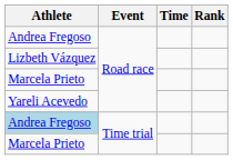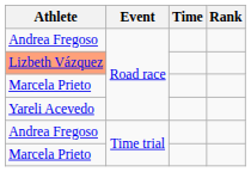Lizbeth Vázquez | Athlete: no background -> lightsalmon background
Andrea Fregoso / Time trial | Athlete: lightblue background -> no background
